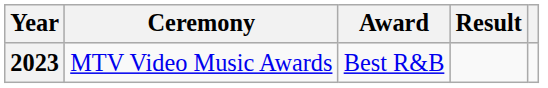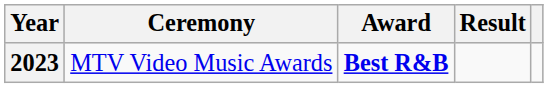2023 | Award: normal -> bold
